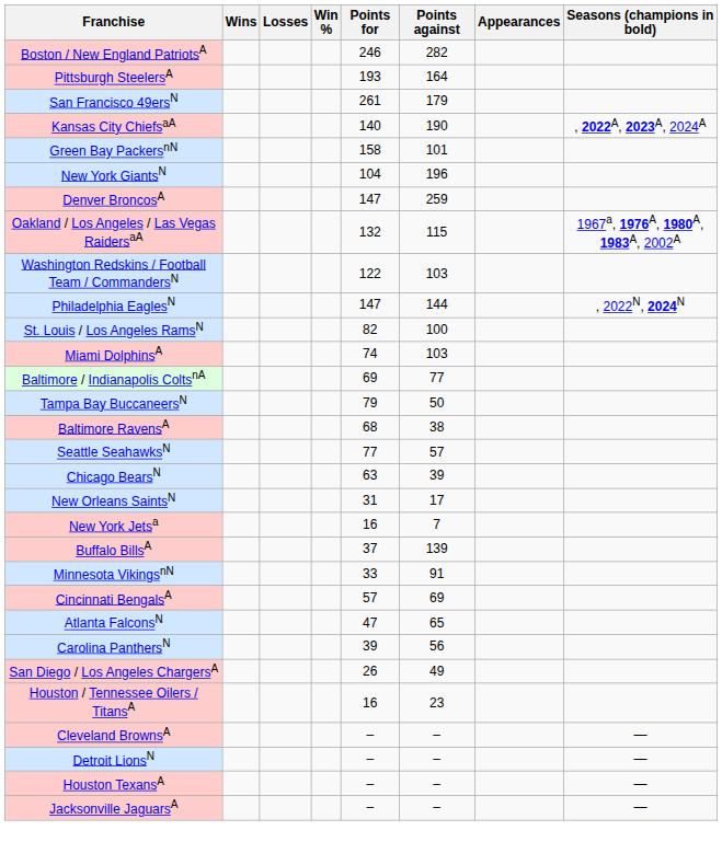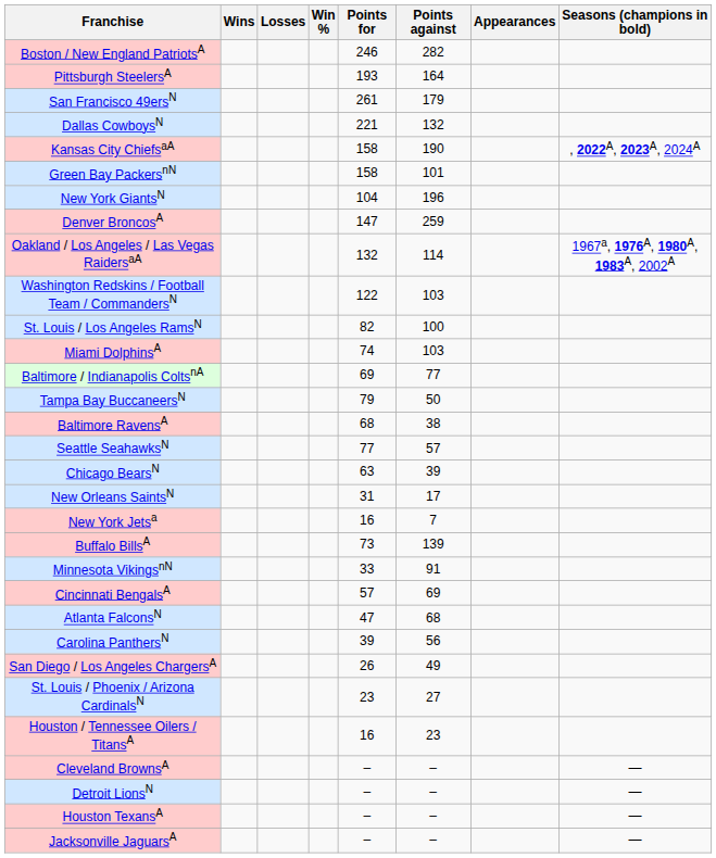+ row: Dallas CowboysN | 221 | 132
Kansas City ChiefsaA | Points for: 140 -> 158
Oakland / Los Angeles / Las Vegas RaidersaA | Points against: 115 -> 114
- row: Philadelphia EaglesN | 147 | 144 | , 2022N, 2024N
Buffalo BillsA | Points for: 37 -> 73
Atlanta FalconsN | Points against: 65 -> 68
+ row: St. Louis / Phoenix / Arizona CardinalsN | 23 | 27
